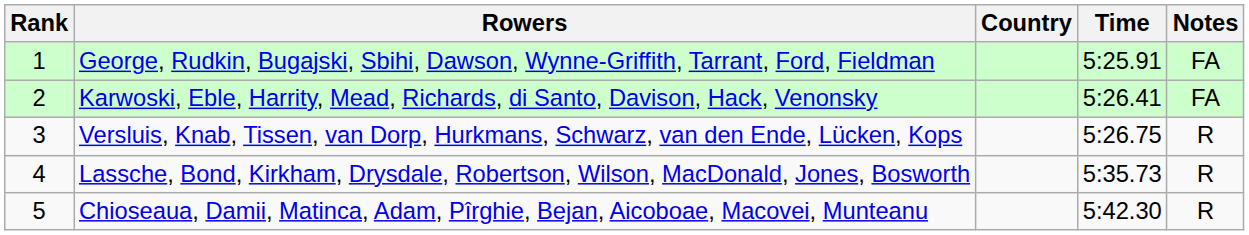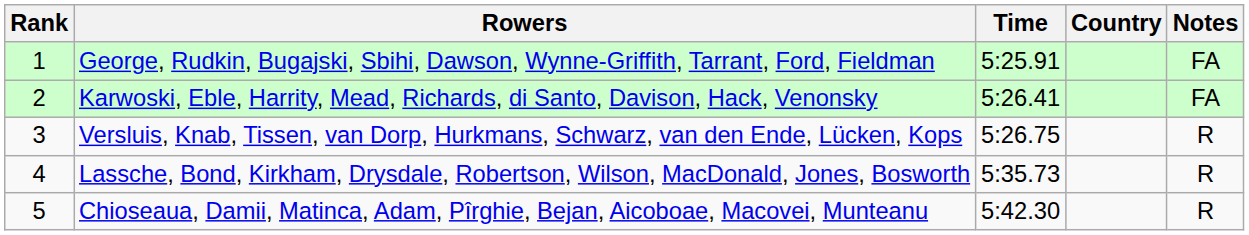columns swapped: Country <-> Time
